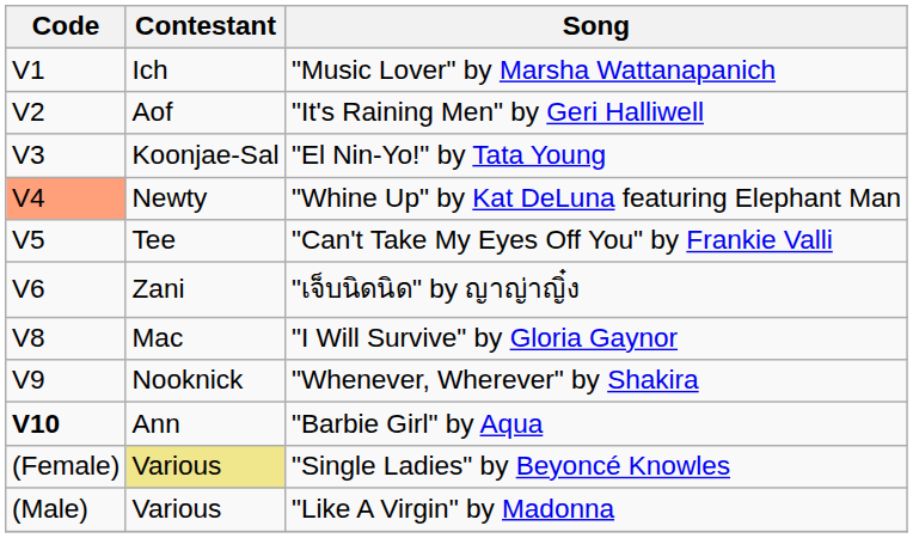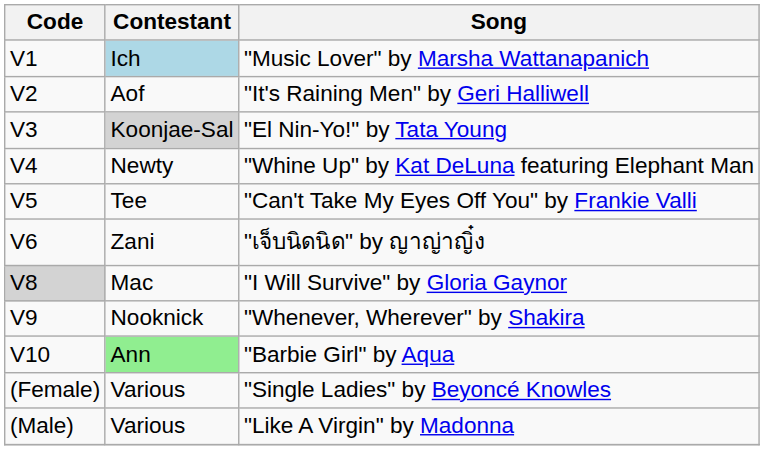"Music Lover" by Marsha Wattanapanich | Contestant: no background -> lightblue background
"El Nin-Yo!" by Tata Young | Contestant: no background -> lightgrey background
"Whine Up" by Kat DeLuna featuring Elephant Man | Code: lightsalmon background -> no background
"I Will Survive" by Gloria Gaynor | Code: no background -> lightgrey background
"Barbie Girl" by Aqua | Code: bold -> normal
"Barbie Girl" by Aqua | Contestant: no background -> lightgreen background
"Single Ladies" by Beyoncé Knowles | Contestant: khaki background -> no background
